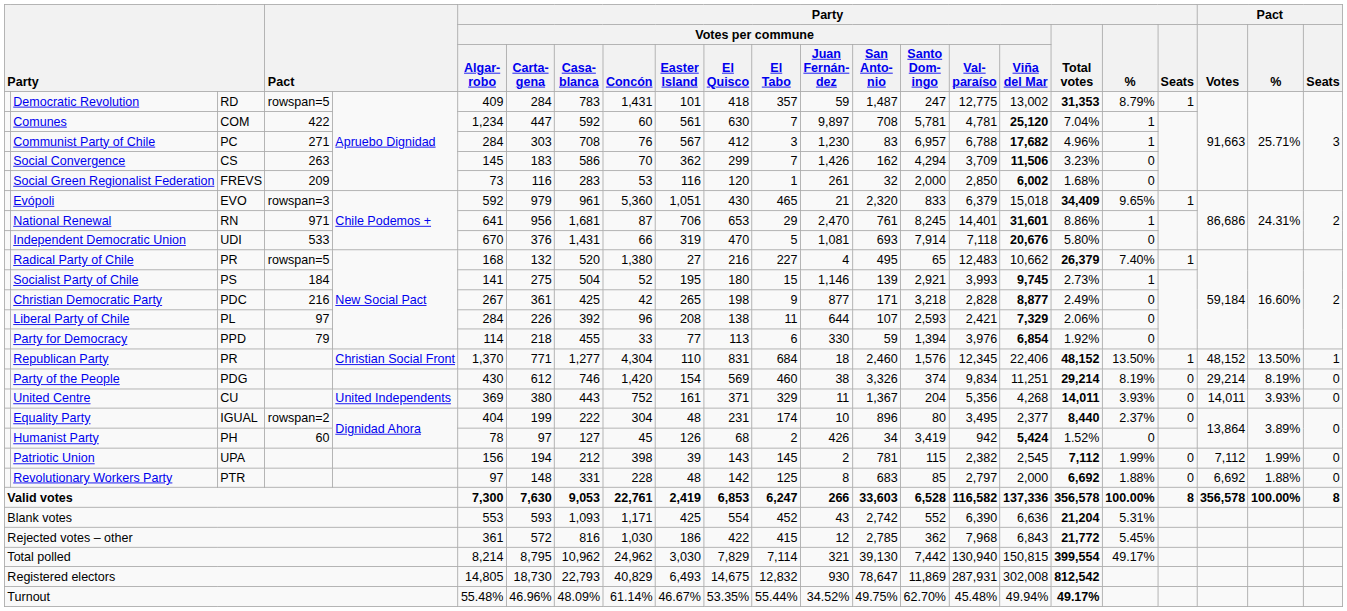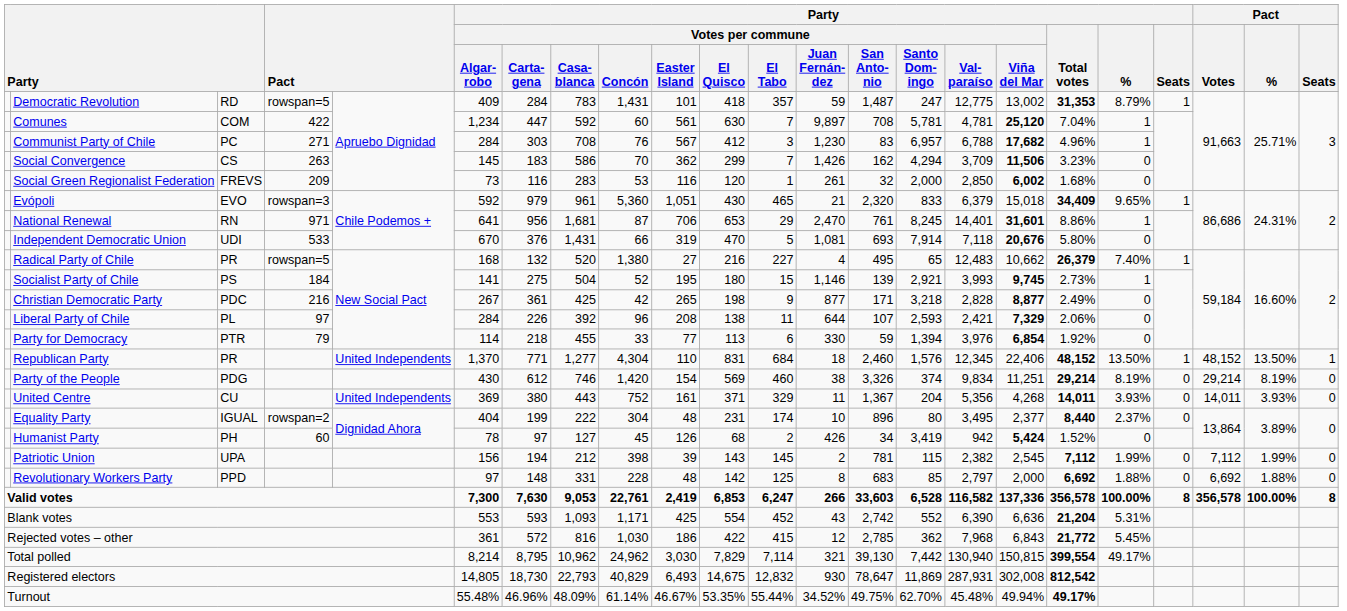Party for Democracy | column 3: PPD -> PTR
Republican Party | column 5: Christian Social Front -> United Independents
Revolutionary Workers Party | column 3: PTR -> PPD
